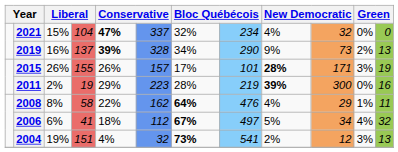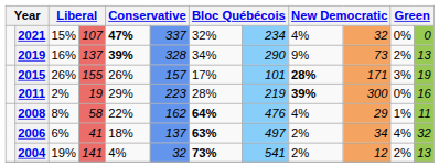2021 | column 4: 104 -> 107
2006 | column 6: 112 -> 137
2006 | column 7: 67% -> 63%
2006 | column 9: 5% -> 2%
2004 | column 4: 151 -> 141
2004 | column 11: 3% -> 2%
